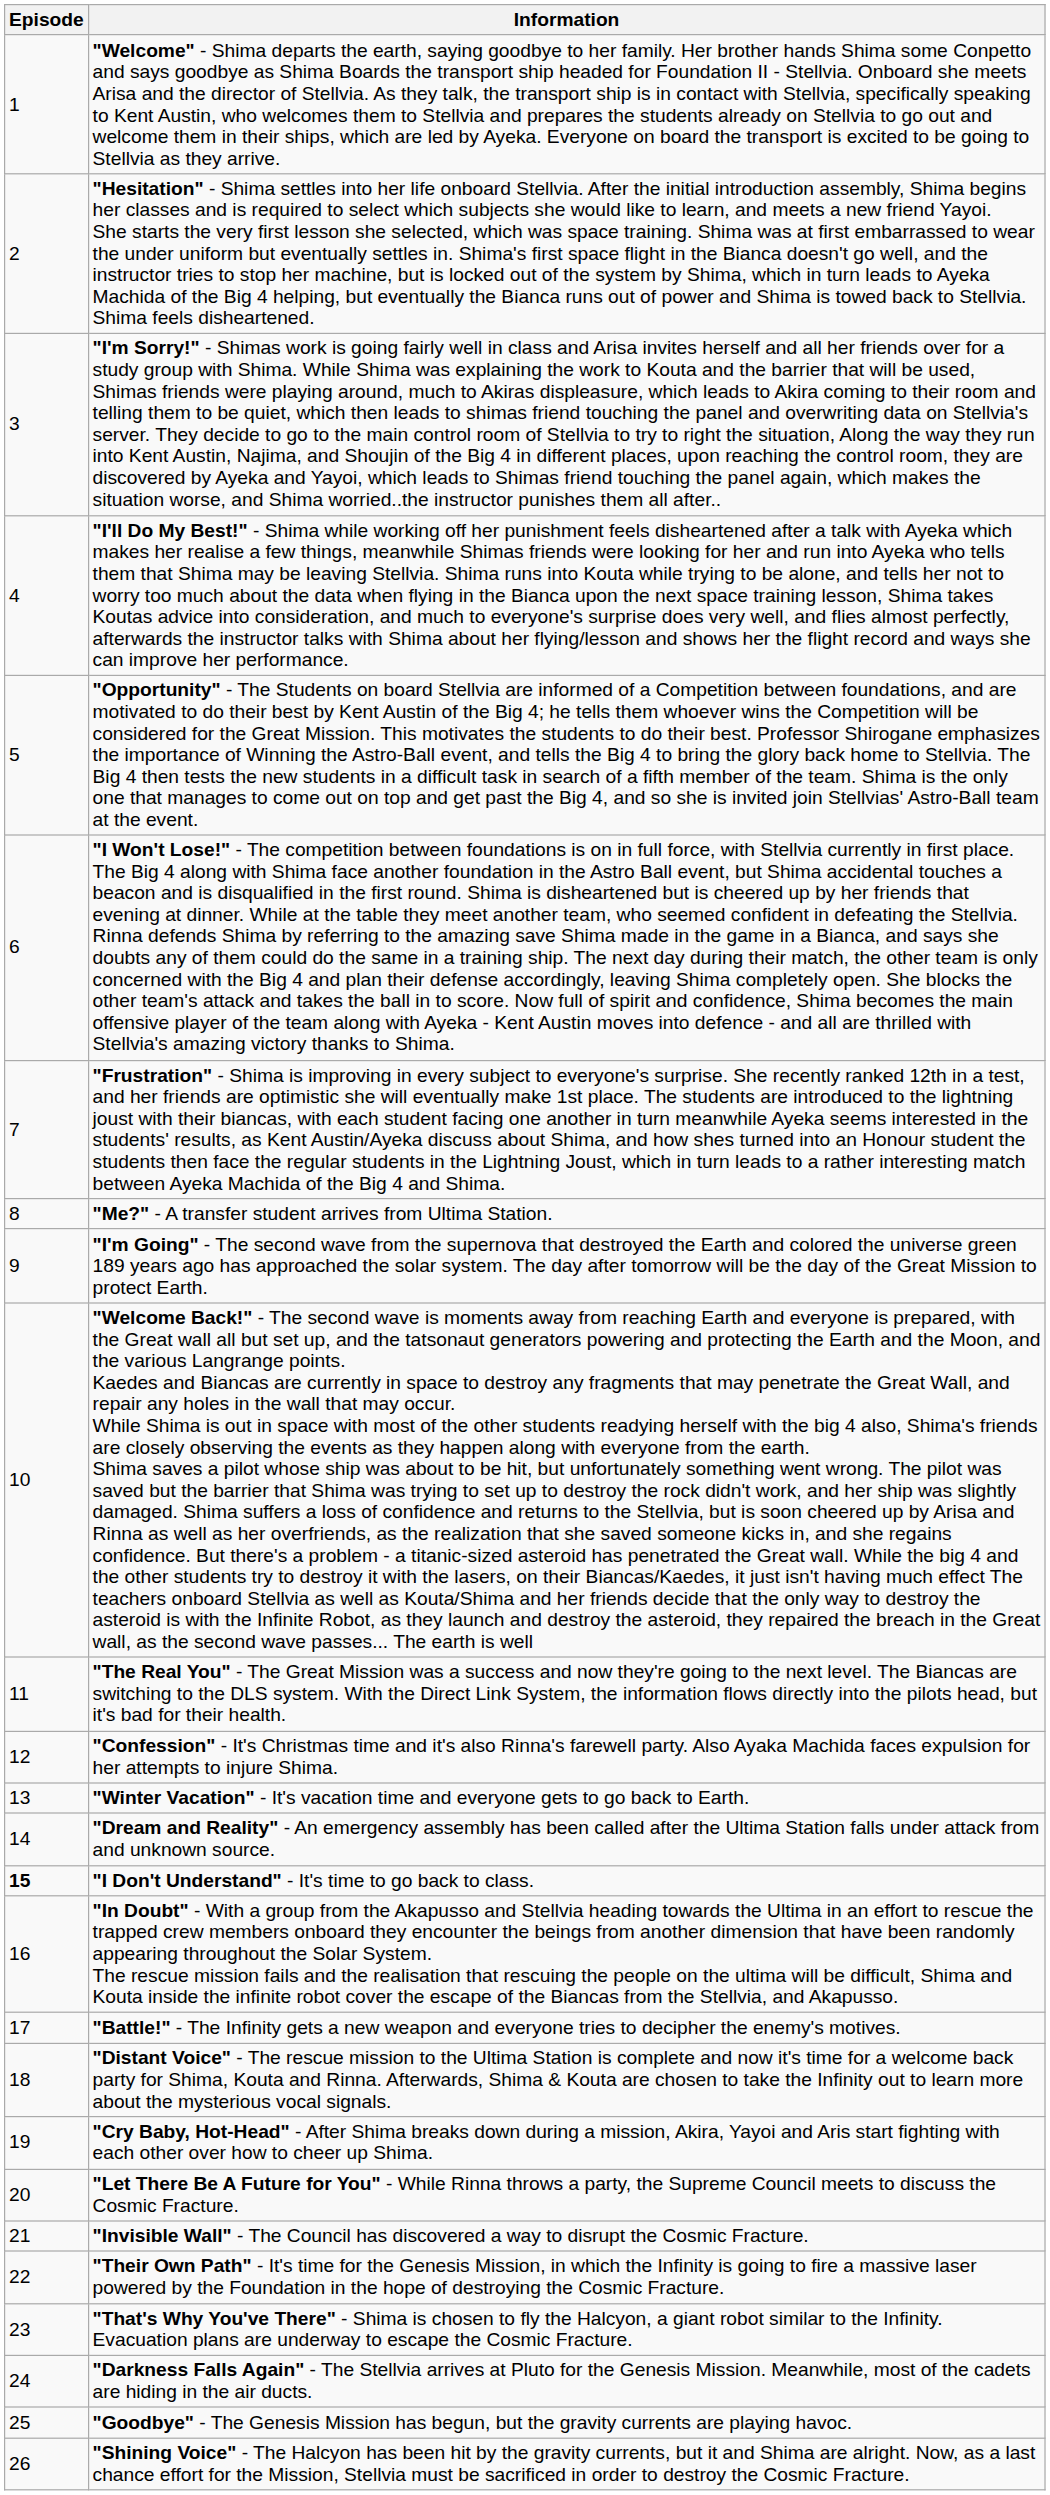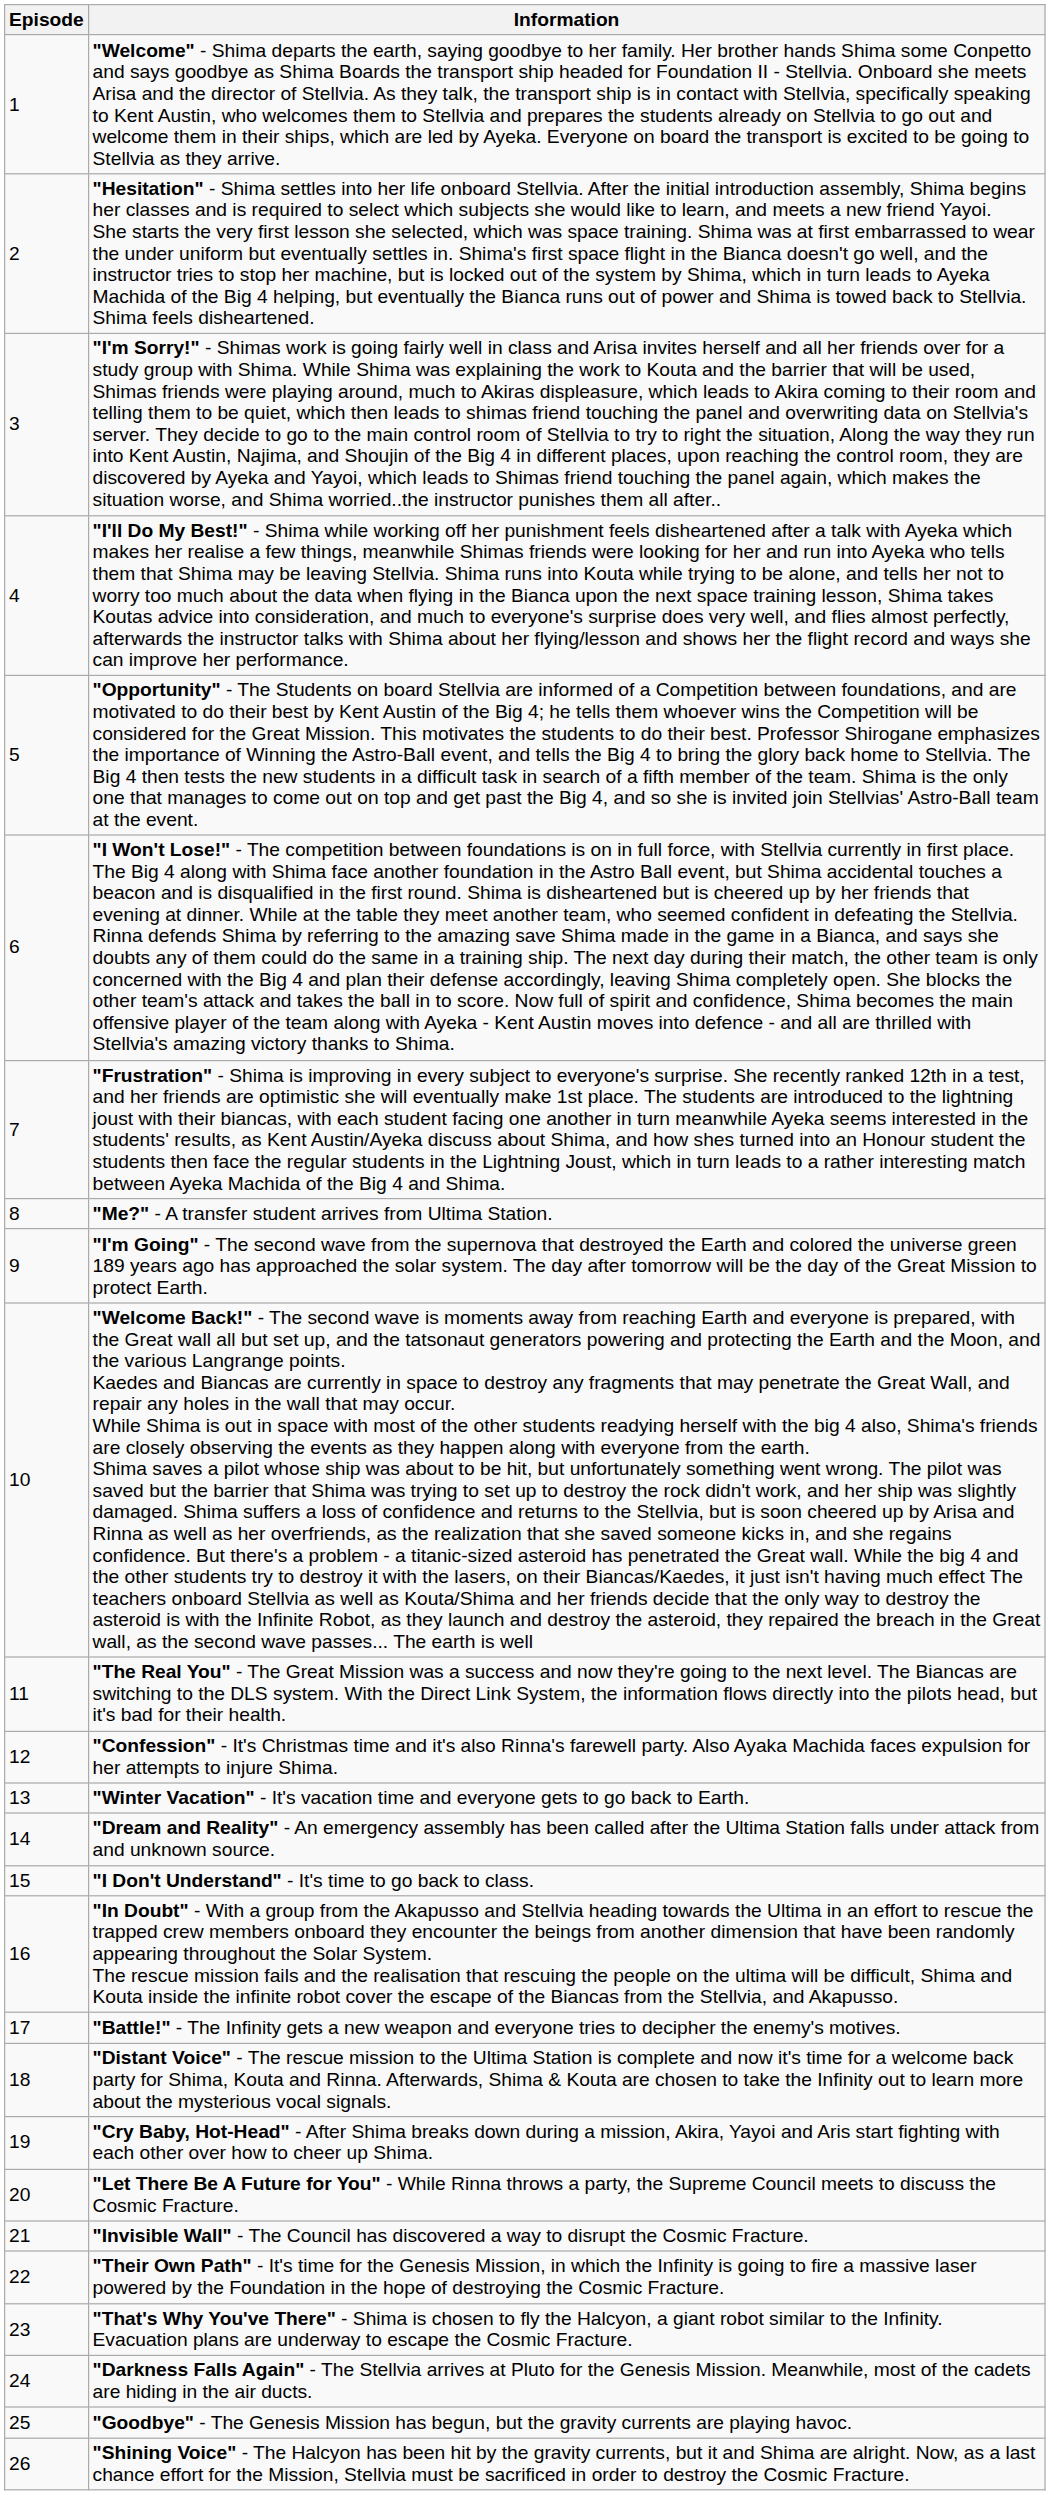"I Don't Understand" - It's time to go back to class. | Episode: bold -> normal
